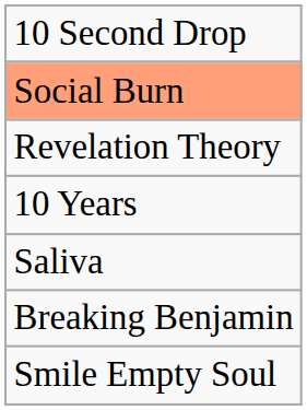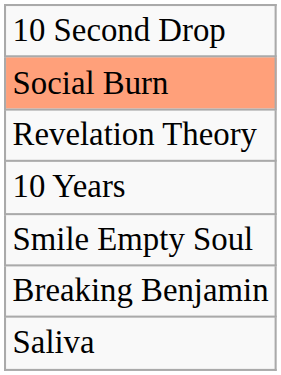row 5 | column 1: Saliva -> Smile Empty Soul
row 7 | column 1: Smile Empty Soul -> Saliva
